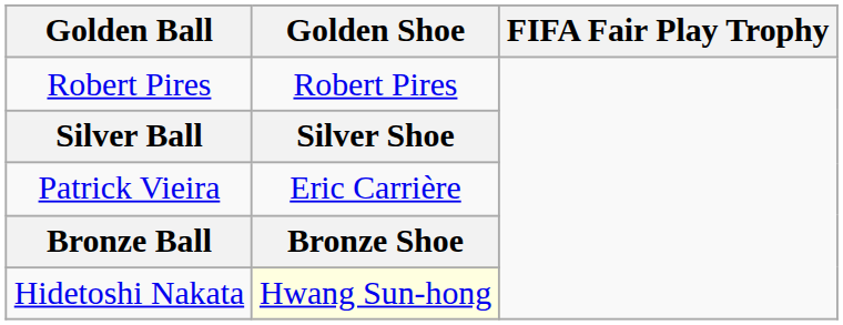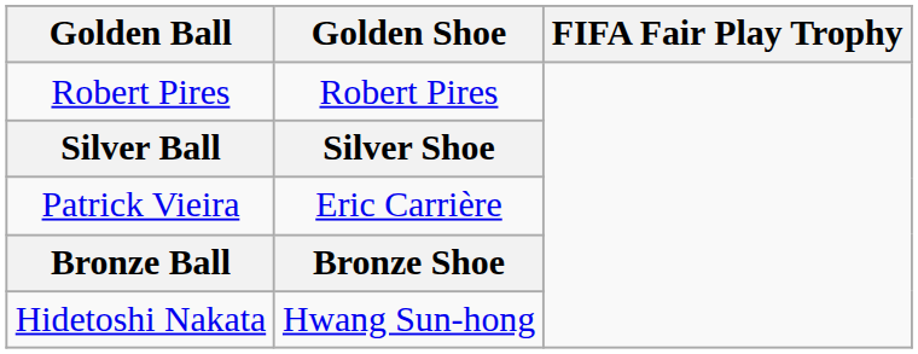Hidetoshi Nakata | Golden Shoe: lightyellow background -> no background
